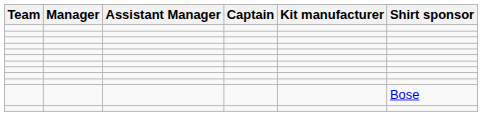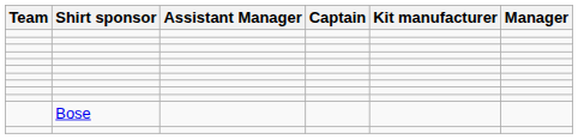columns swapped: Manager <-> Shirt sponsor
